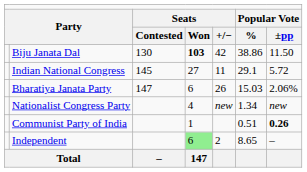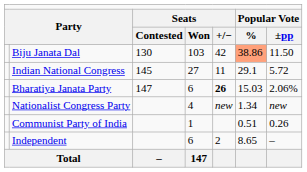Biju Janata Dal | column 4: bold -> normal
Biju Janata Dal | column 6: no background -> lightsalmon background
Bharatiya Janata Party | column 5: normal -> bold
Communist Party of India | column 7: bold -> normal
Independent | column 4: lightgreen background -> no background
